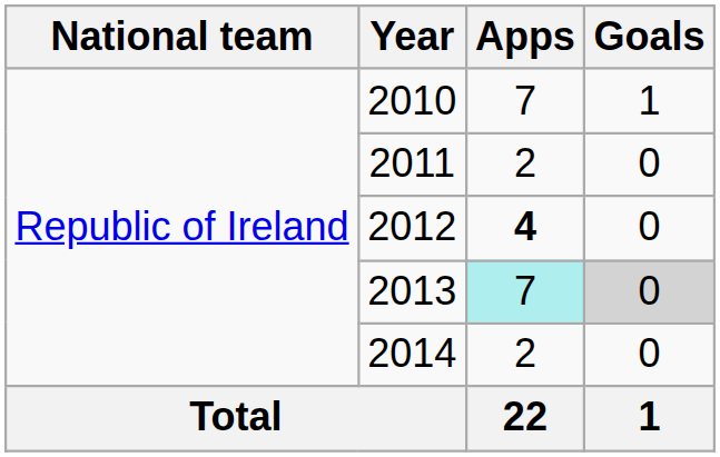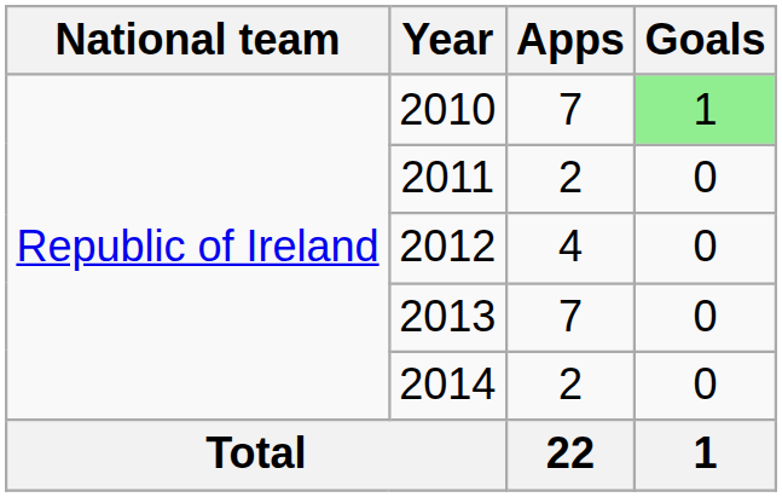2010 | Goals: no background -> lightgreen background
2012 | Apps: bold -> normal
2013 | Apps: paleturquoise background -> no background
2013 | Goals: lightgrey background -> no background
